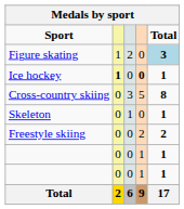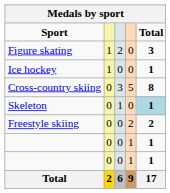Figure skating | Total: lightblue background -> no background
Ice hockey | column 2: bold -> normal
Ice hockey | column 4: bold -> normal
Skeleton | Total: no background -> lightblue background
